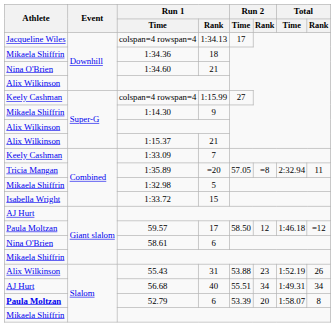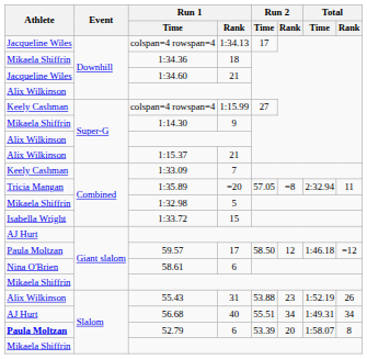1:34.60 | Athlete: Nina O'Brien -> Jacqueline Wiles
